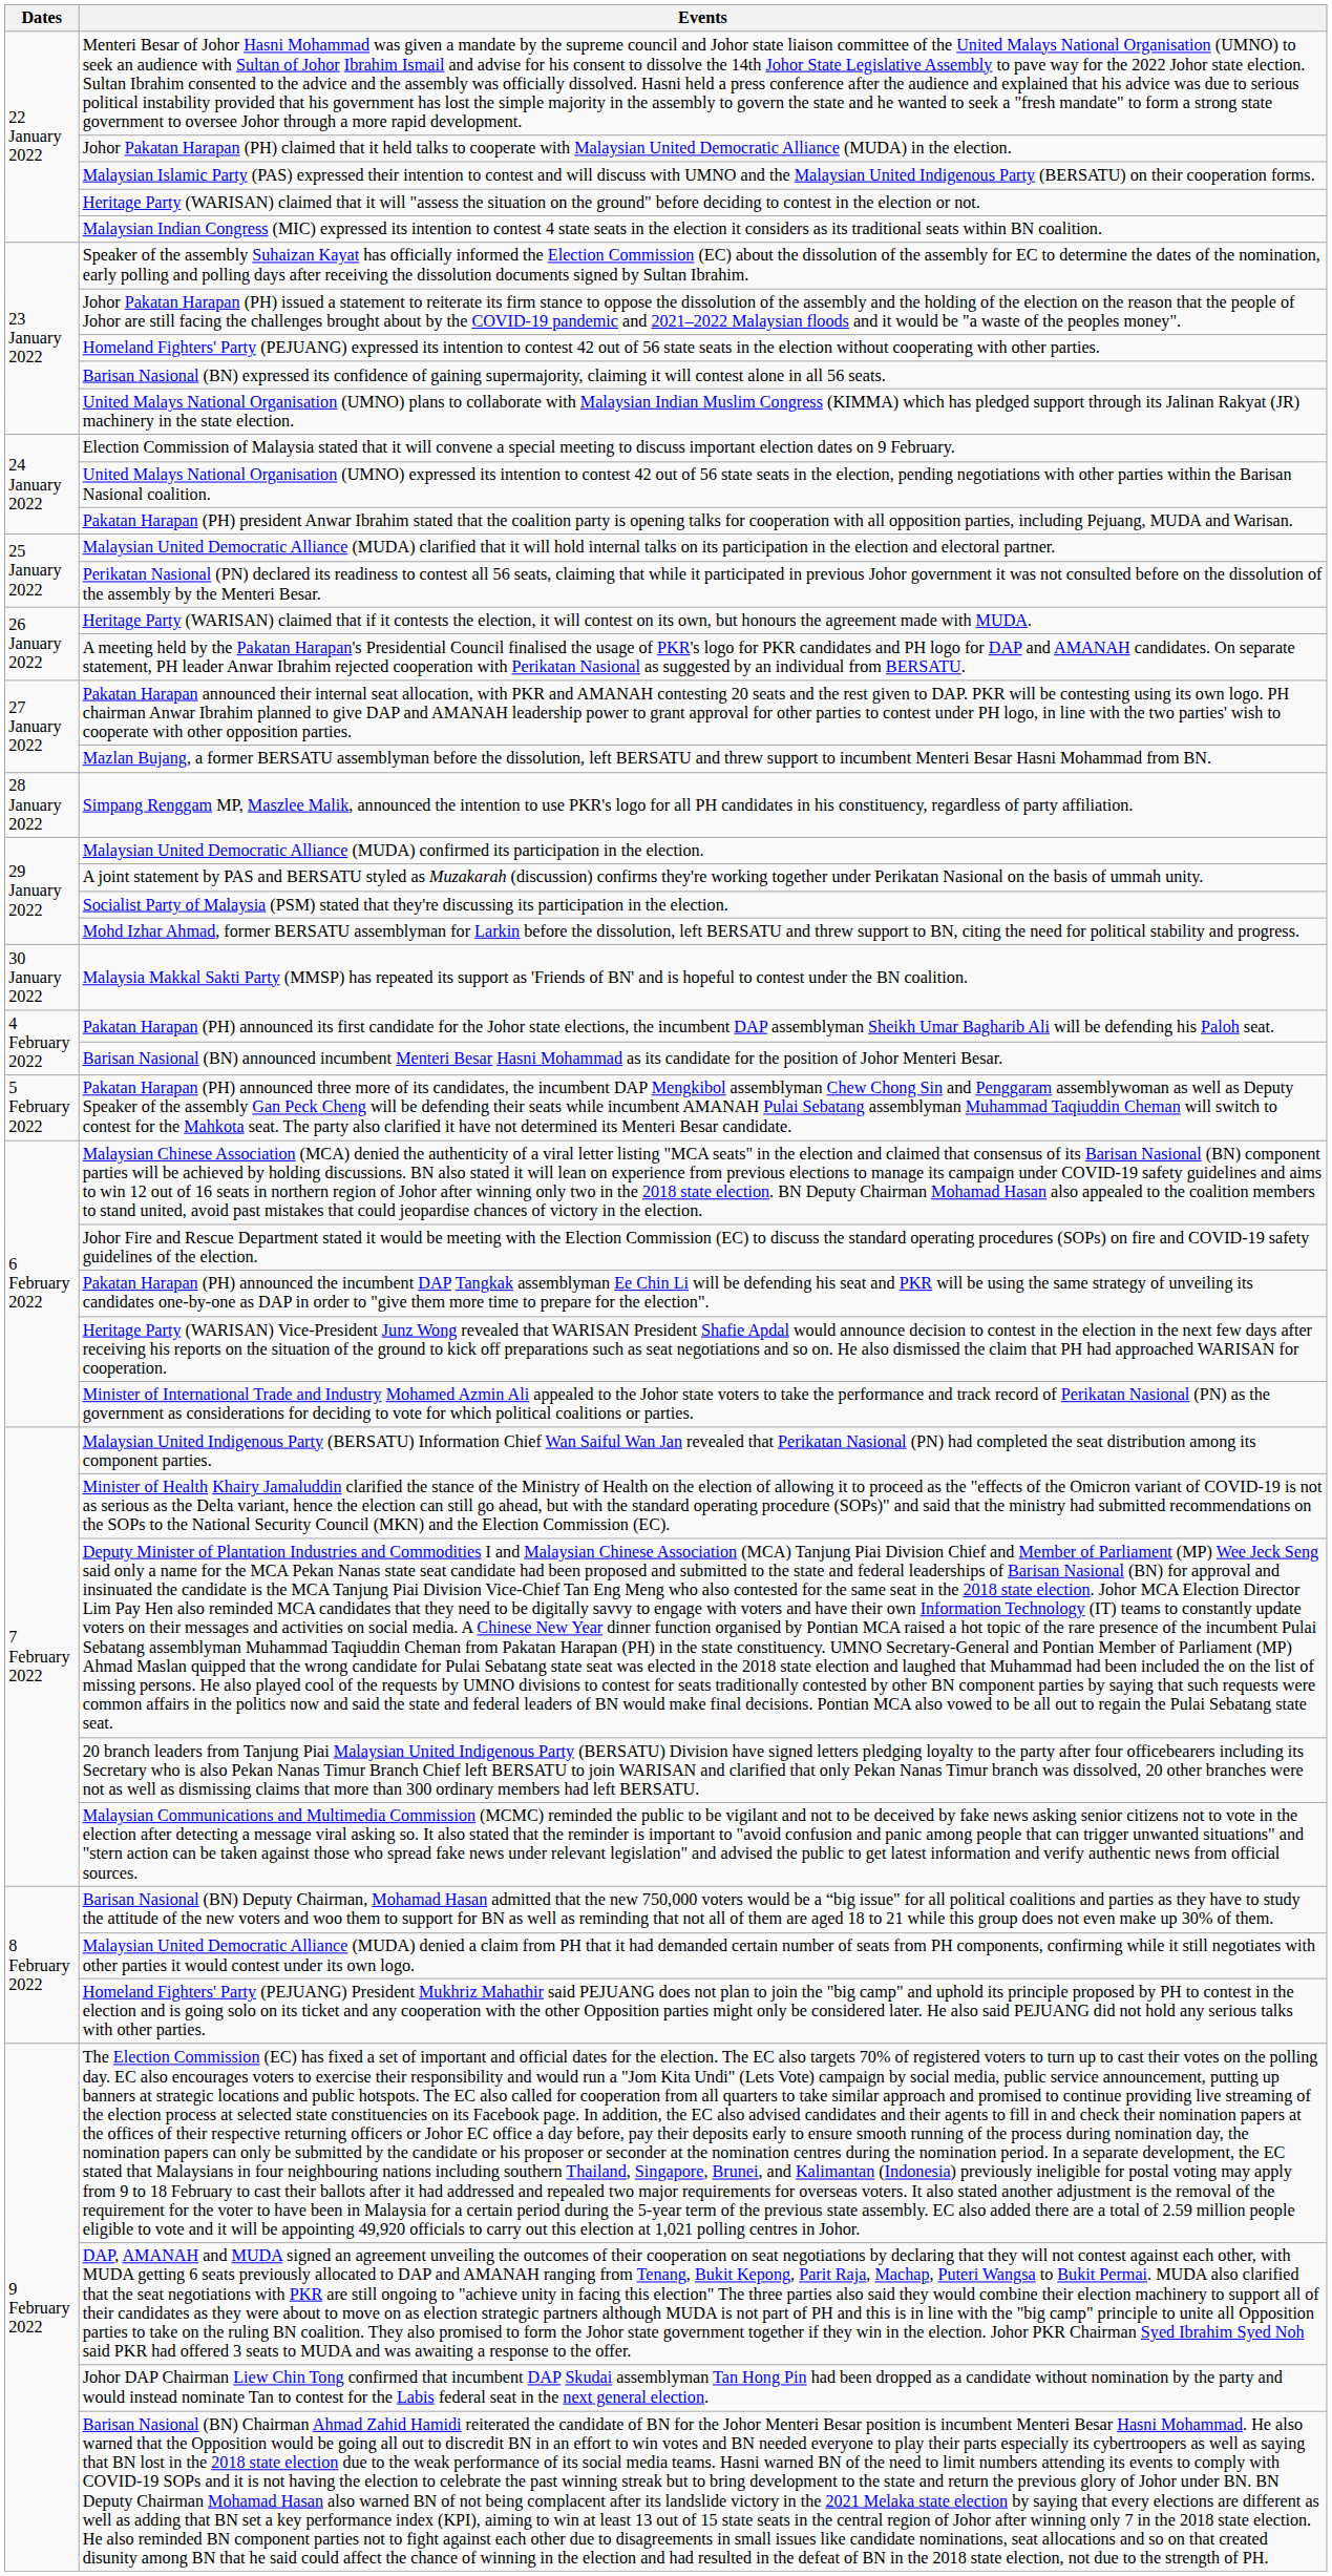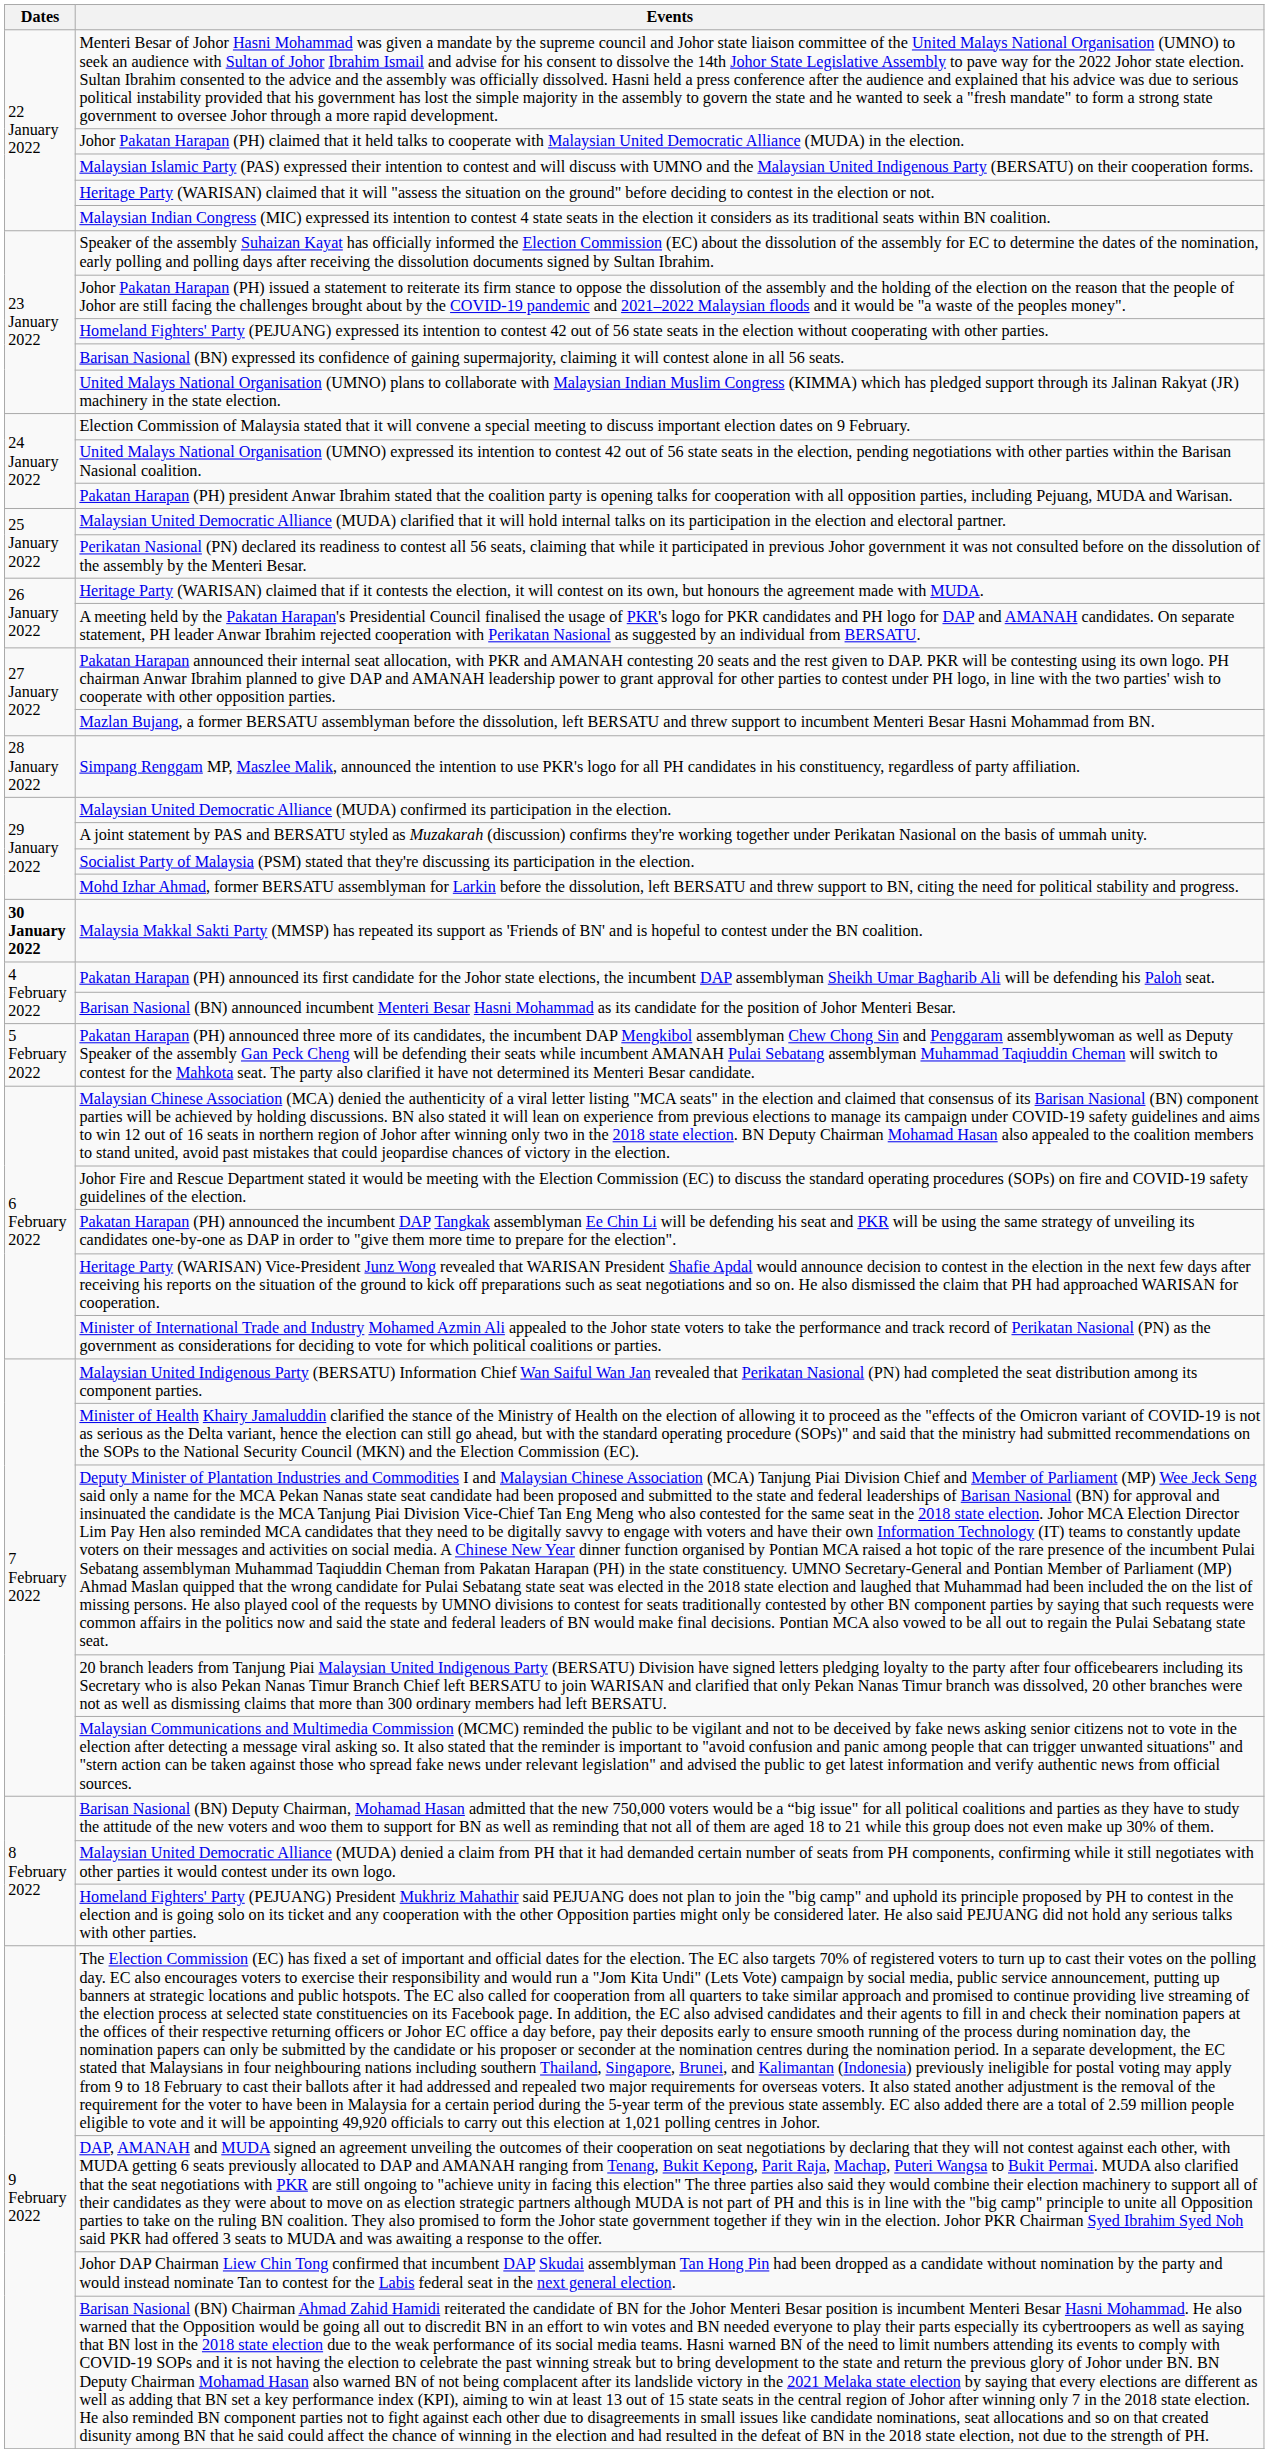row 26 | Dates: normal -> bold
